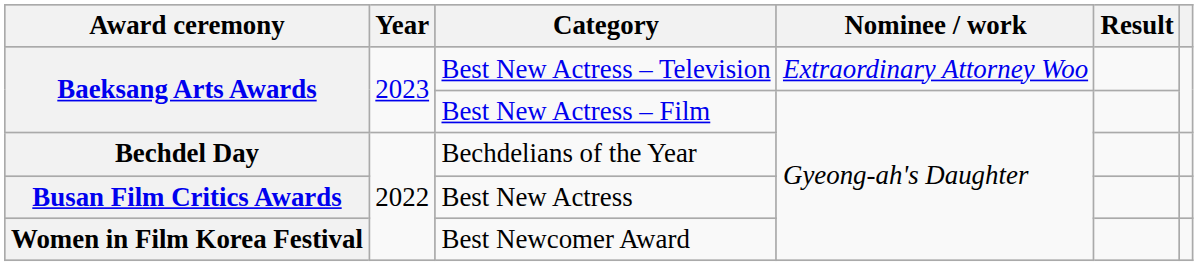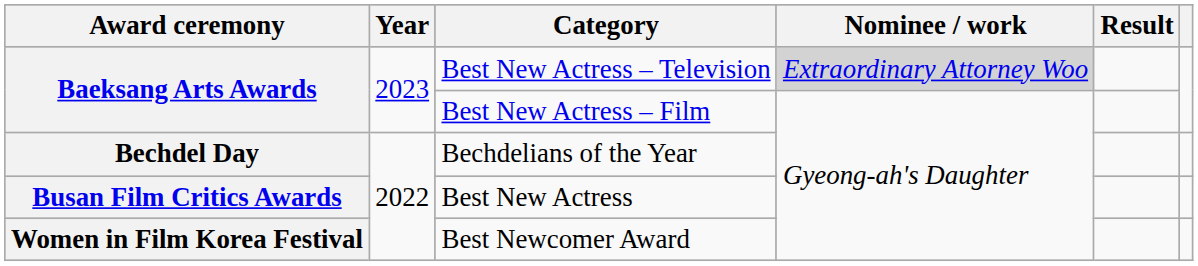Best New Actress – Television | Nominee / work: no background -> lightgrey background
